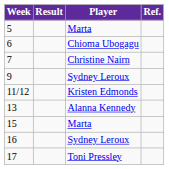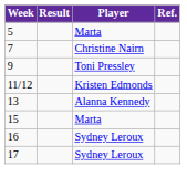- row: 6 | Chioma Ubogagu
9 | Player: Sydney Leroux -> Toni Pressley
17 | Player: Toni Pressley -> Sydney Leroux
